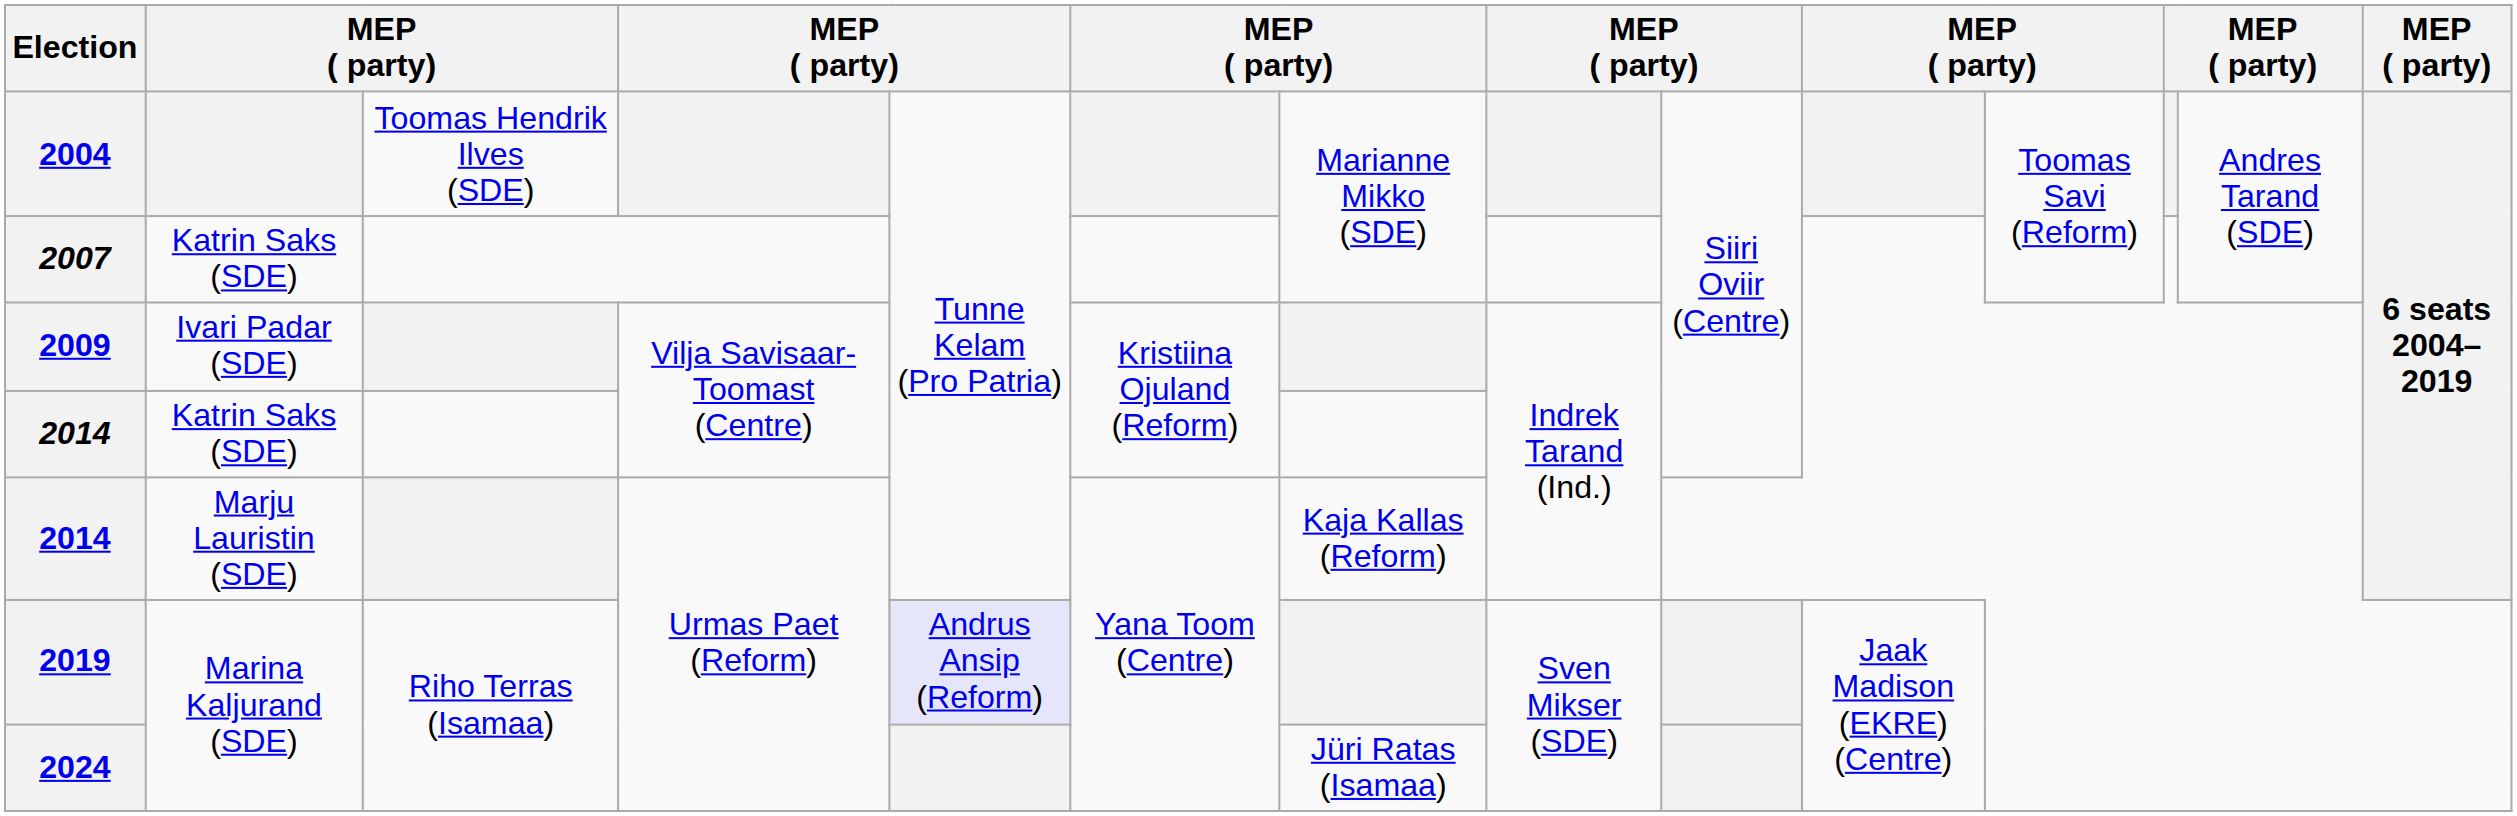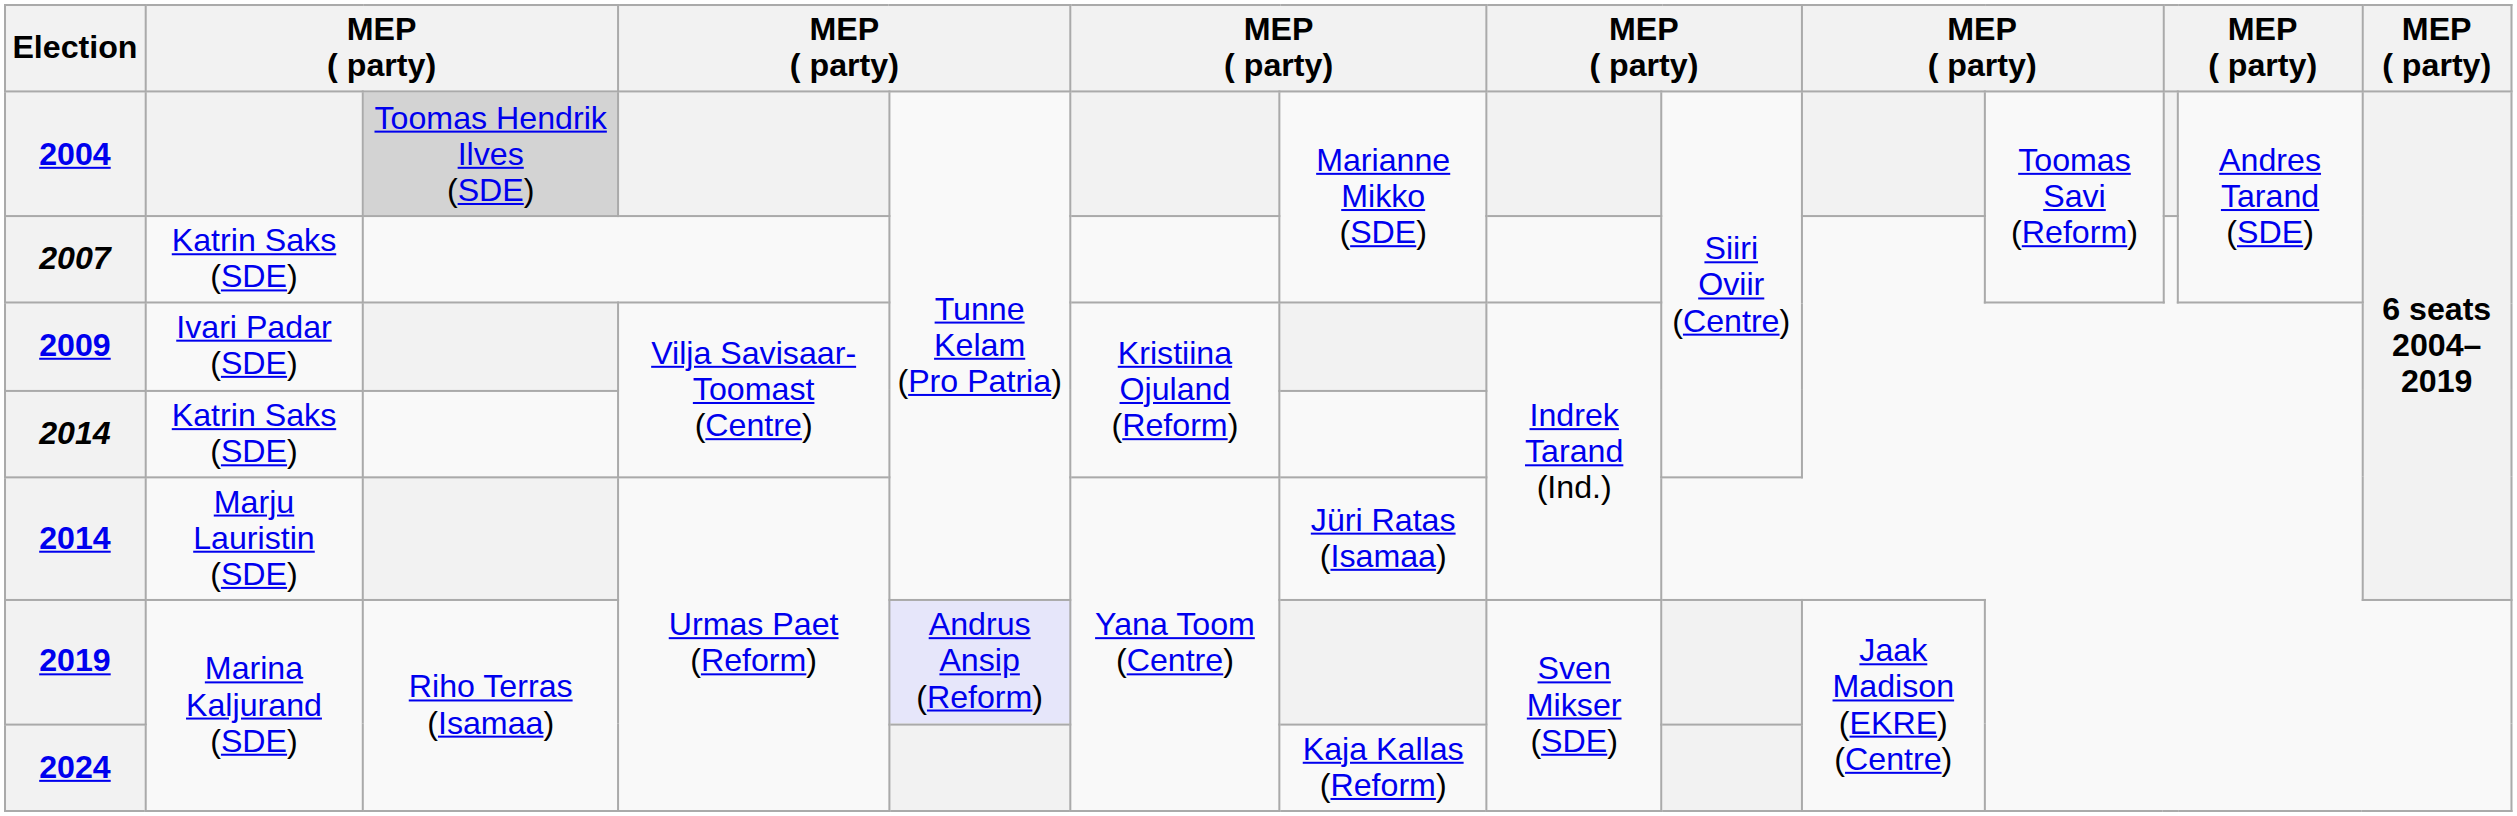2004 | column 3: no background -> lightgrey background
2014 / Marju Lauristin (SDE) | column 7: Kaja Kallas (Reform) -> Jüri Ratas (Isamaa)
2024 | column 7: Jüri Ratas (Isamaa) -> Kaja Kallas (Reform)
